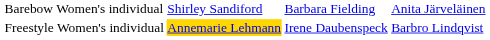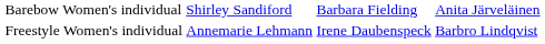Freestyle Women's individual | column 2: gold background -> no background
